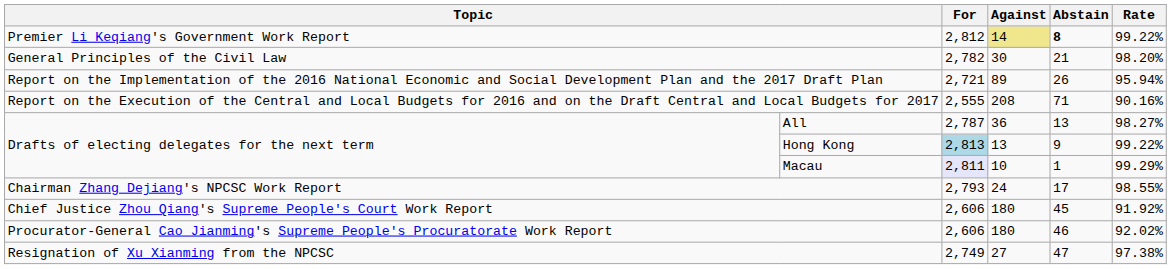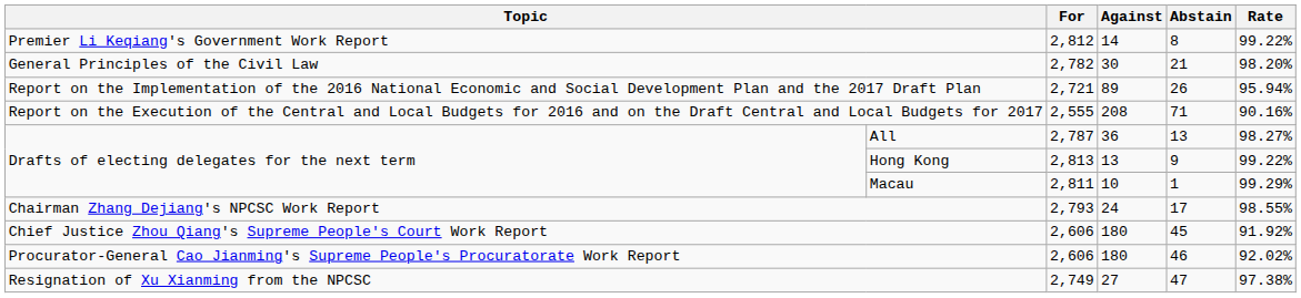Premier Li Keqiang's Government Work Report | Against: khaki background -> no background
Premier Li Keqiang's Government Work Report | Abstain: bold -> normal
Hong Kong | For: lightblue background -> no background
Macau | For: lavender background -> no background
